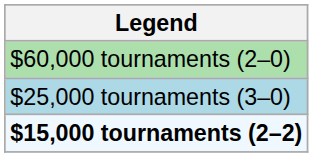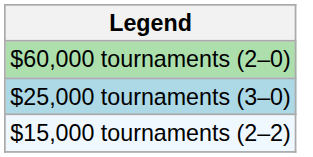row 4 | column 1: bold -> normal
